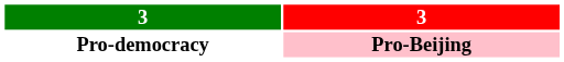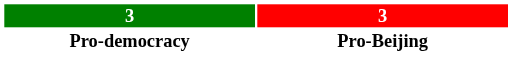Pro-democracy | column 2: pink background -> no background
